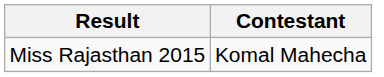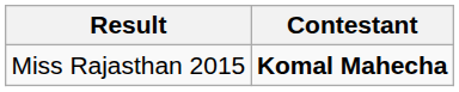Miss Rajasthan 2015 | Contestant: normal -> bold
